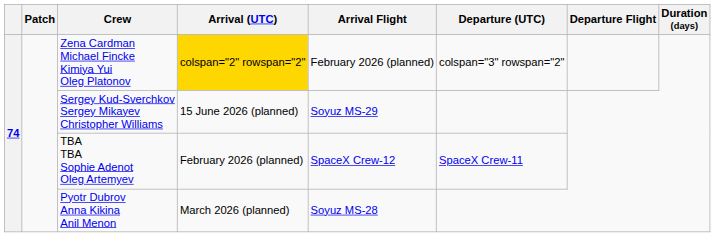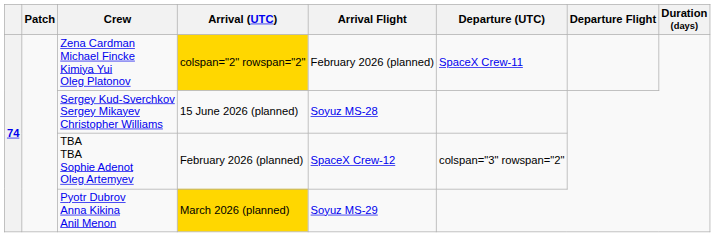Zena Cardman Michael Fincke Kimiya Yui Oleg Platonov | Departure (UTC): colspan="3" rowspan="2" -> SpaceX Crew-11
Sergey Kud-Sverchkov Sergey Mikayev Christopher Williams | Arrival Flight: Soyuz MS-29 -> Soyuz MS-28
TBA TBA Sophie Adenot Oleg Artemyev | Departure (UTC): SpaceX Crew-11 -> colspan="3" rowspan="2"
Pyotr Dubrov Anna Kikina Anil Menon | Arrival (UTC): no background -> gold background
Pyotr Dubrov Anna Kikina Anil Menon | Arrival Flight: Soyuz MS-28 -> Soyuz MS-29
